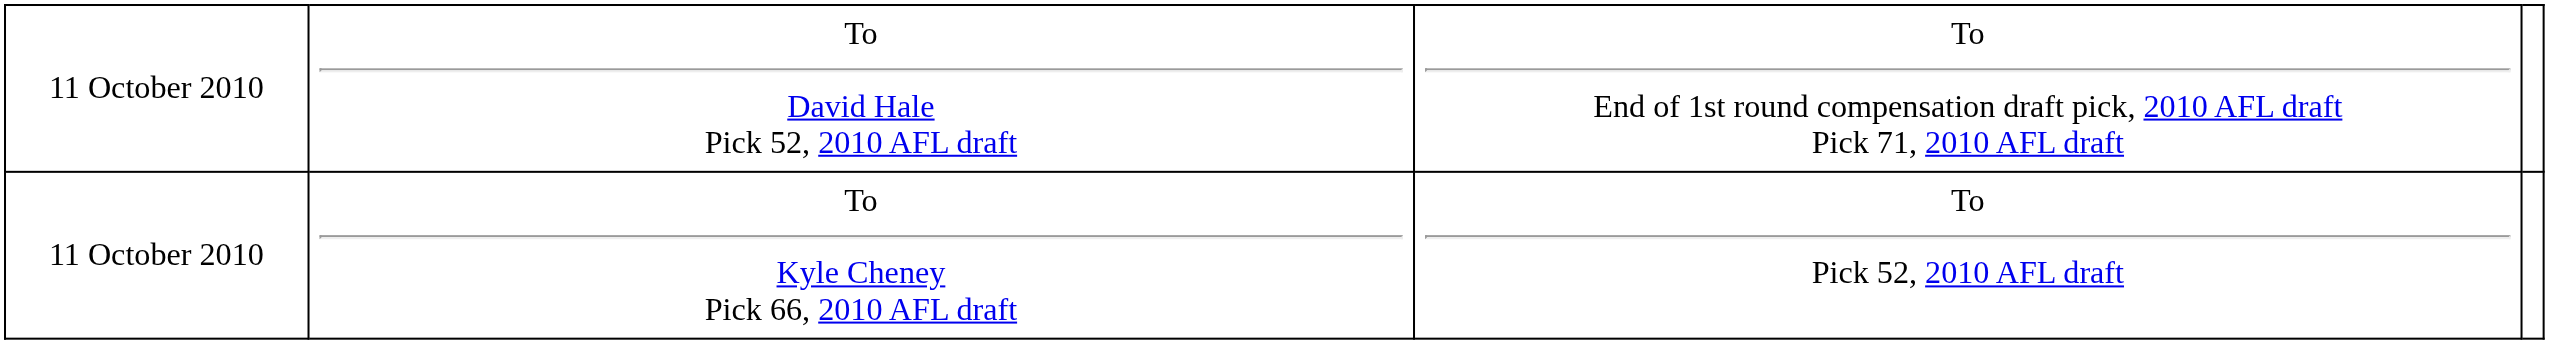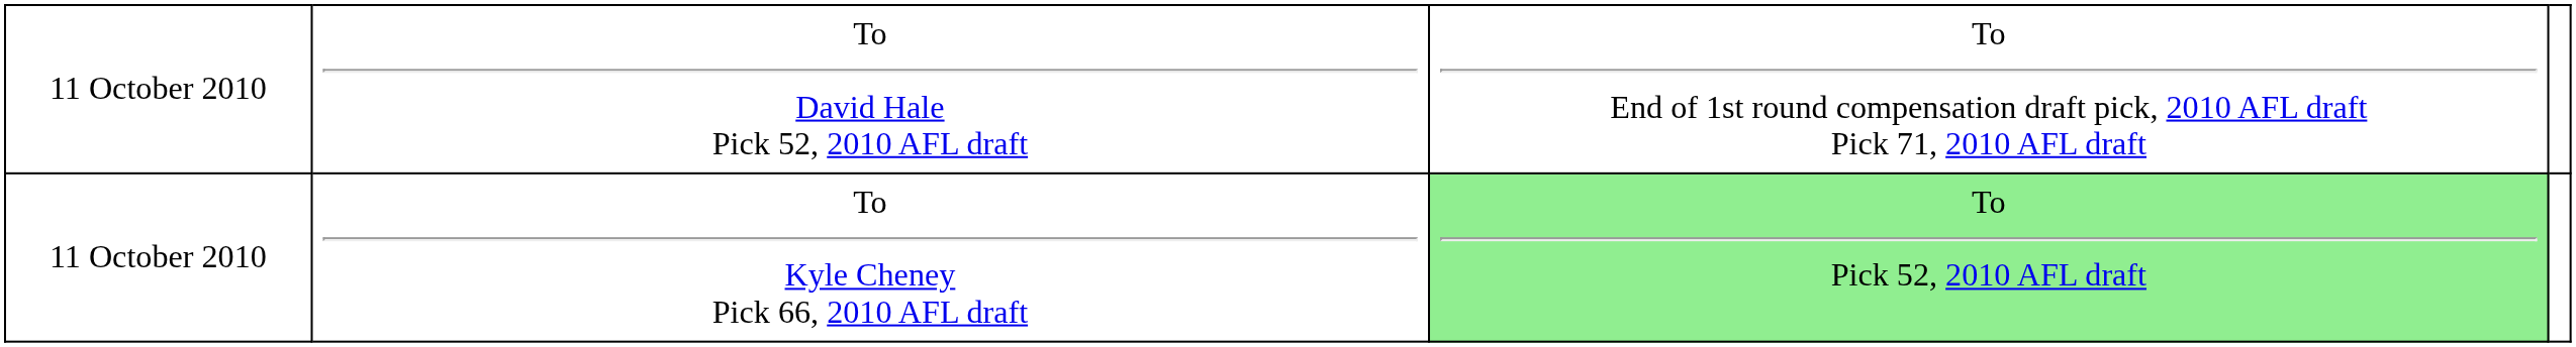11 October 2010 / To Kyle Cheney Pick 66, 2010 AFL draft | column 3: no background -> lightgreen background
